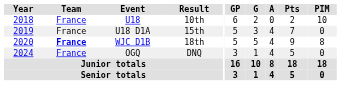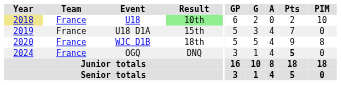U18 | Year: no background -> khaki background
U18 | Result: no background -> lightgreen background
WJC D1B | Team: bold -> normal
OGQ | Pts: normal -> bold
